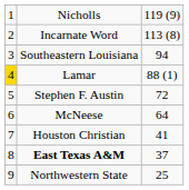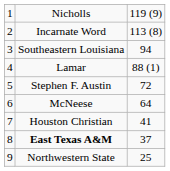Lamar | column 1: gold background -> no background
